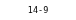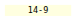row 1 | column 1: no background -> lightyellow background
